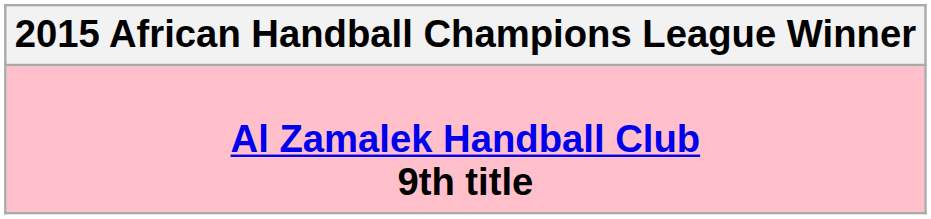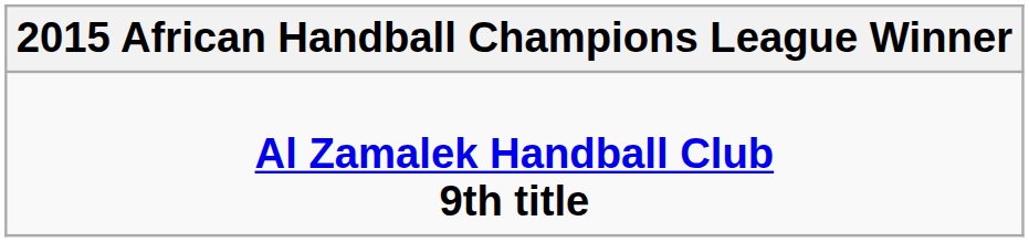row 2 | column 1: pink background -> no background
